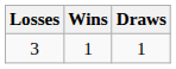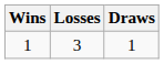columns swapped: Wins <-> Losses
